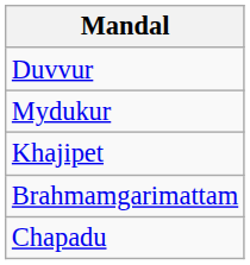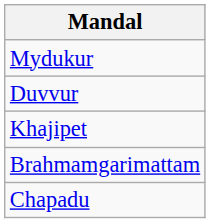row 2 | column 1: Duvvur -> Mydukur
row 3 | column 1: Mydukur -> Duvvur
